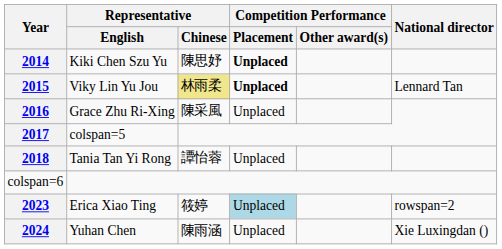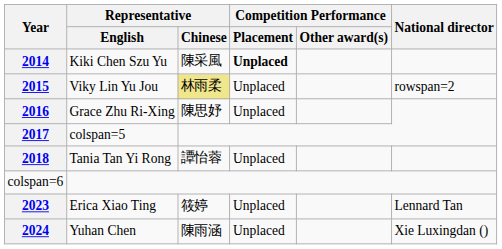Kiki Chen Szu Yu | Representative / Chinese: 陳思妤 -> 陳采風
Viky Lin Yu Jou | Competition Performance / Placement: bold -> normal
Viky Lin Yu Jou | National director: Lennard Tan -> rowspan=2
Grace Zhu Ri-Xing | Representative / Chinese: 陳采風 -> 陳思妤
Erica Xiao Ting | Competition Performance / Placement: lightblue background -> no background
Erica Xiao Ting | National director: rowspan=2 -> Lennard Tan
